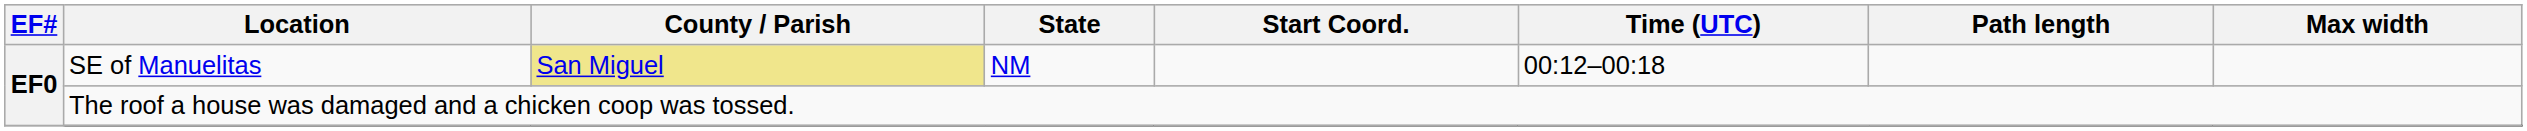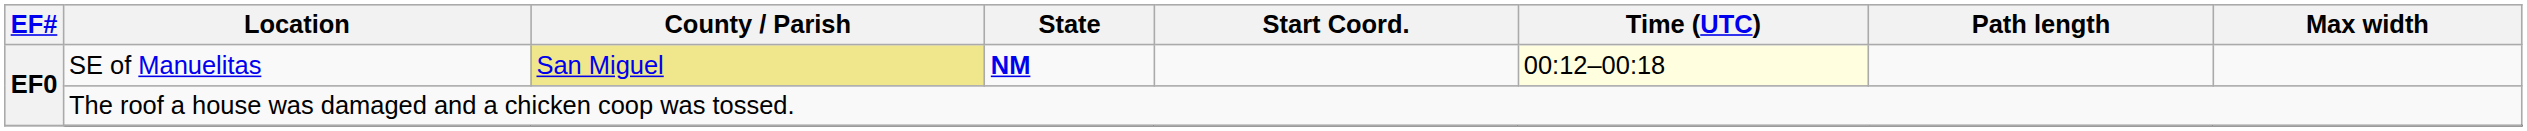SE of Manuelitas | State: normal -> bold
SE of Manuelitas | Time (UTC): no background -> lightyellow background
